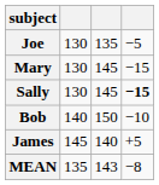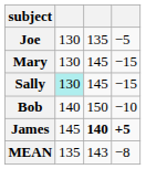Sally | column 2: no background -> paleturquoise background
Sally | column 4: bold -> normal
James | column 3: normal -> bold
James | column 4: normal -> bold
